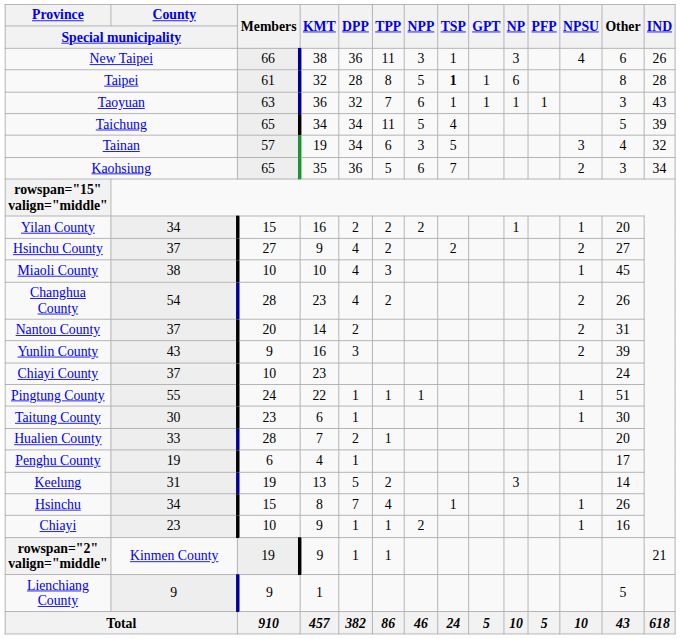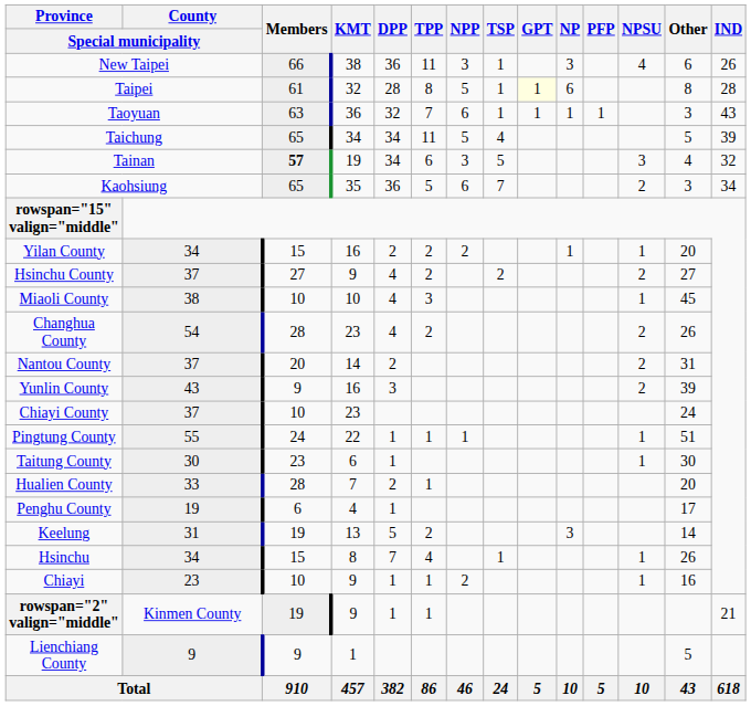Taipei | TSP: bold -> normal
Taipei | GPT: no background -> lightyellow background
Tainan | Members: normal -> bold
